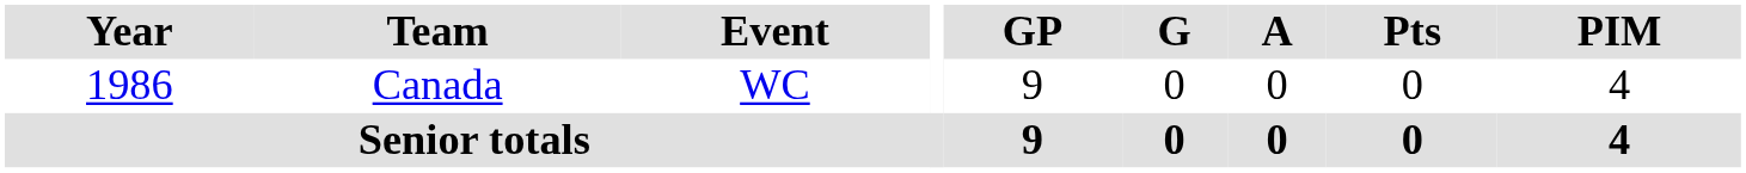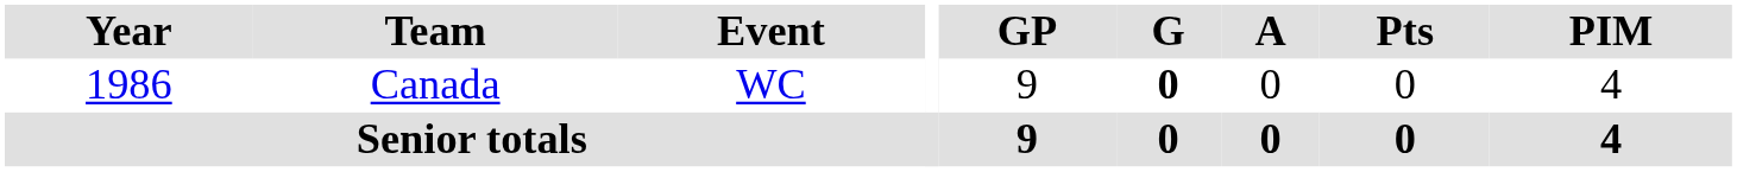Canada | G: normal -> bold
